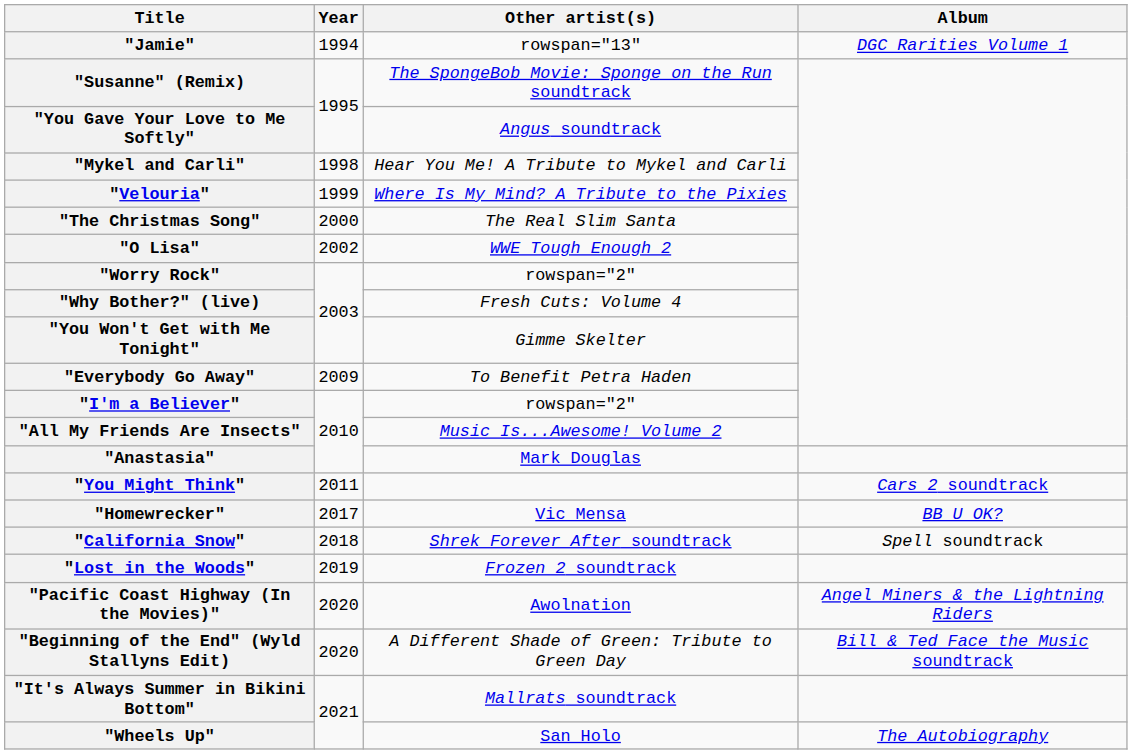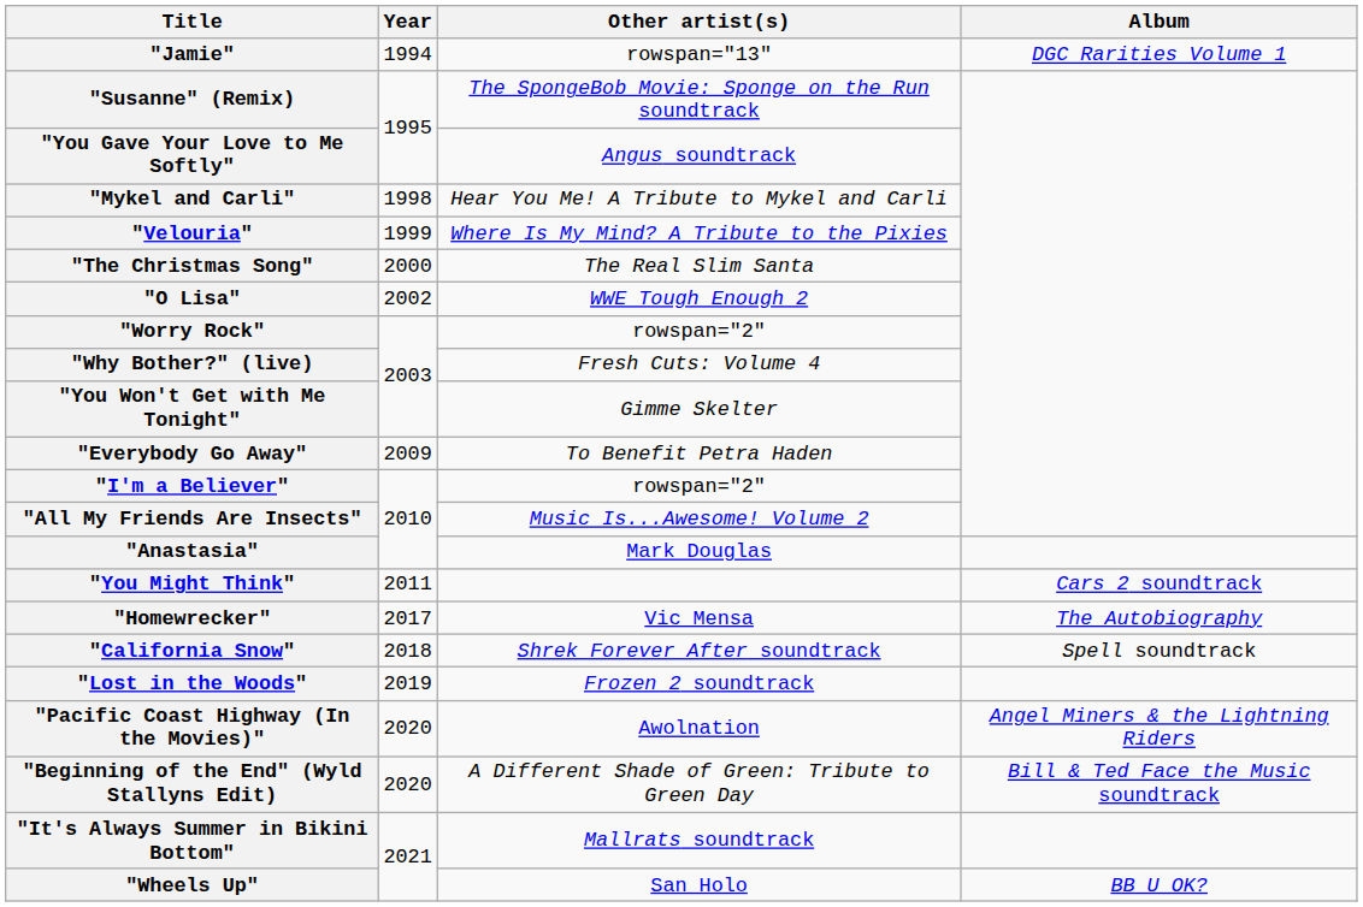"Homewrecker" | Album: BB U OK? -> The Autobiography
"Wheels Up" | Album: The Autobiography -> BB U OK?
